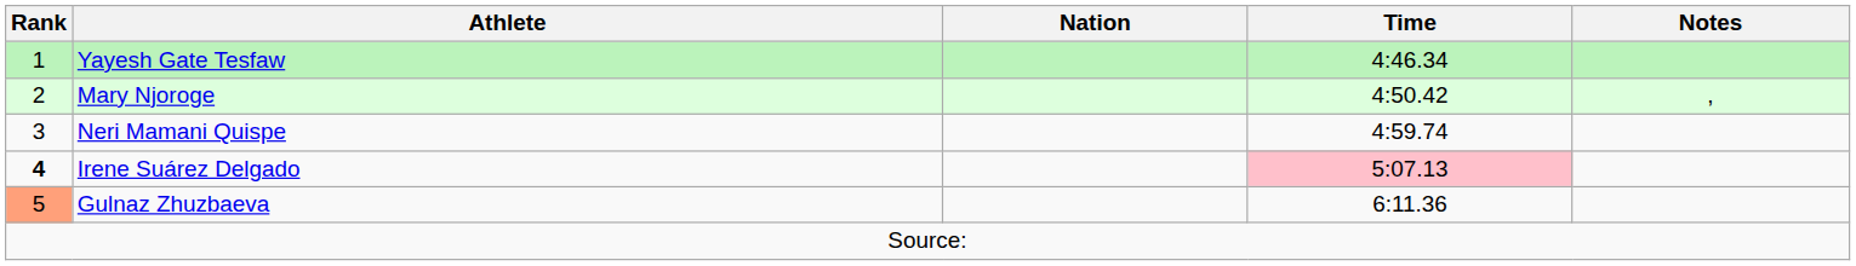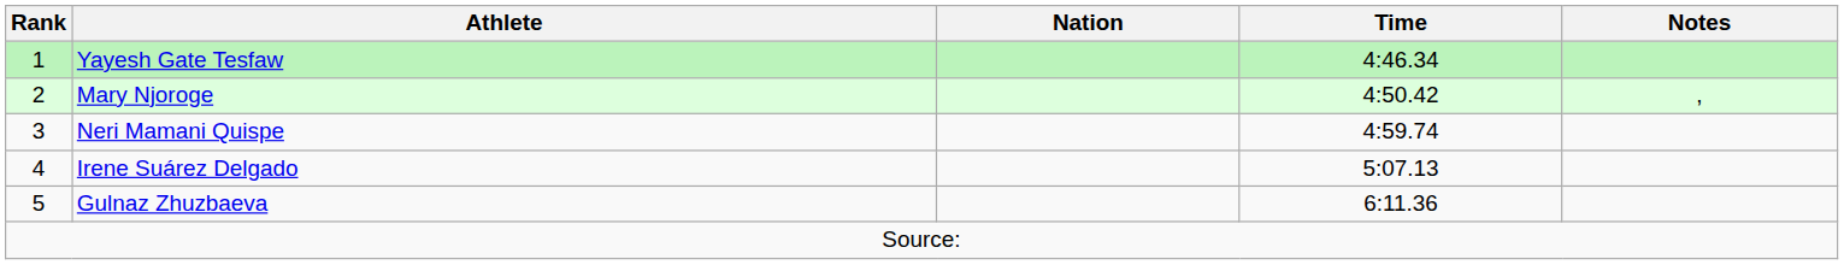Irene Suárez Delgado | Rank: bold -> normal
Irene Suárez Delgado | Time: pink background -> no background
Gulnaz Zhuzbaeva | Rank: lightsalmon background -> no background
